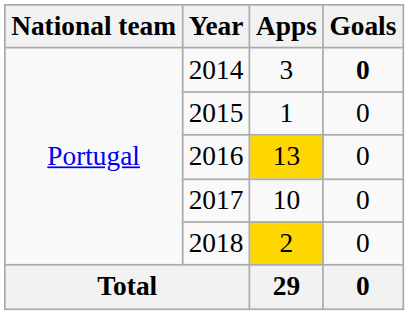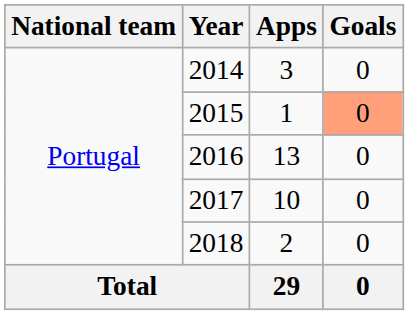2014 | Goals: bold -> normal
2015 | Goals: no background -> lightsalmon background
2016 | Apps: gold background -> no background
2018 | Apps: gold background -> no background
